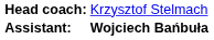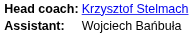Assistant: | column 2: bold -> normal
